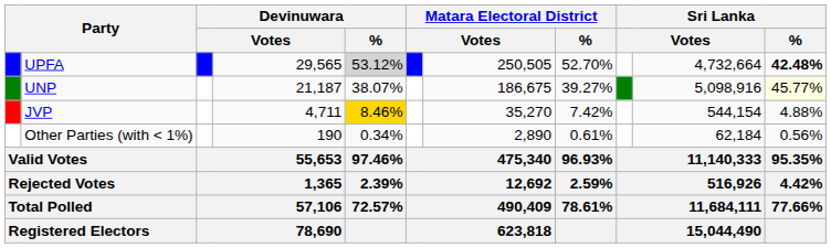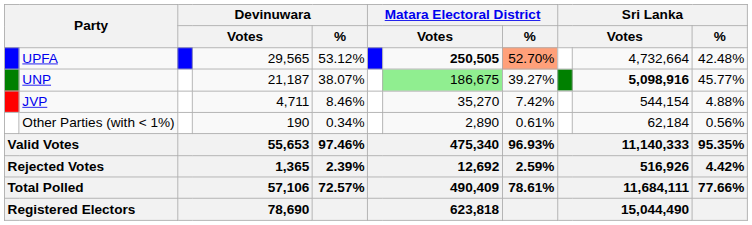UPFA | Devinuwara / %: lightgrey background -> no background
UPFA | column 7: normal -> bold
UPFA | Matara Electoral District / %: no background -> lightsalmon background
UPFA | Sri Lanka / %: bold -> normal
UNP | column 7: no background -> lightgreen background
UNP | column 10: normal -> bold
UNP | Sri Lanka / %: lightyellow background -> no background
JVP | Devinuwara / %: gold background -> no background
